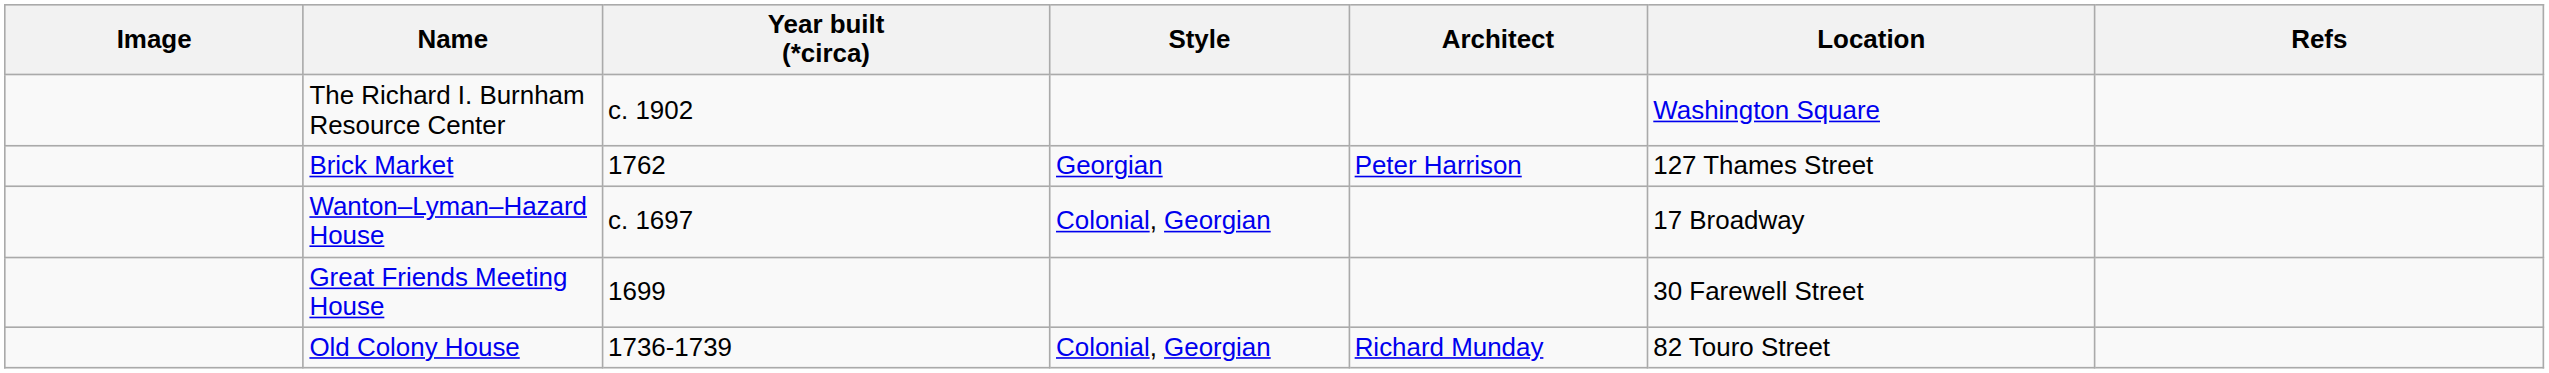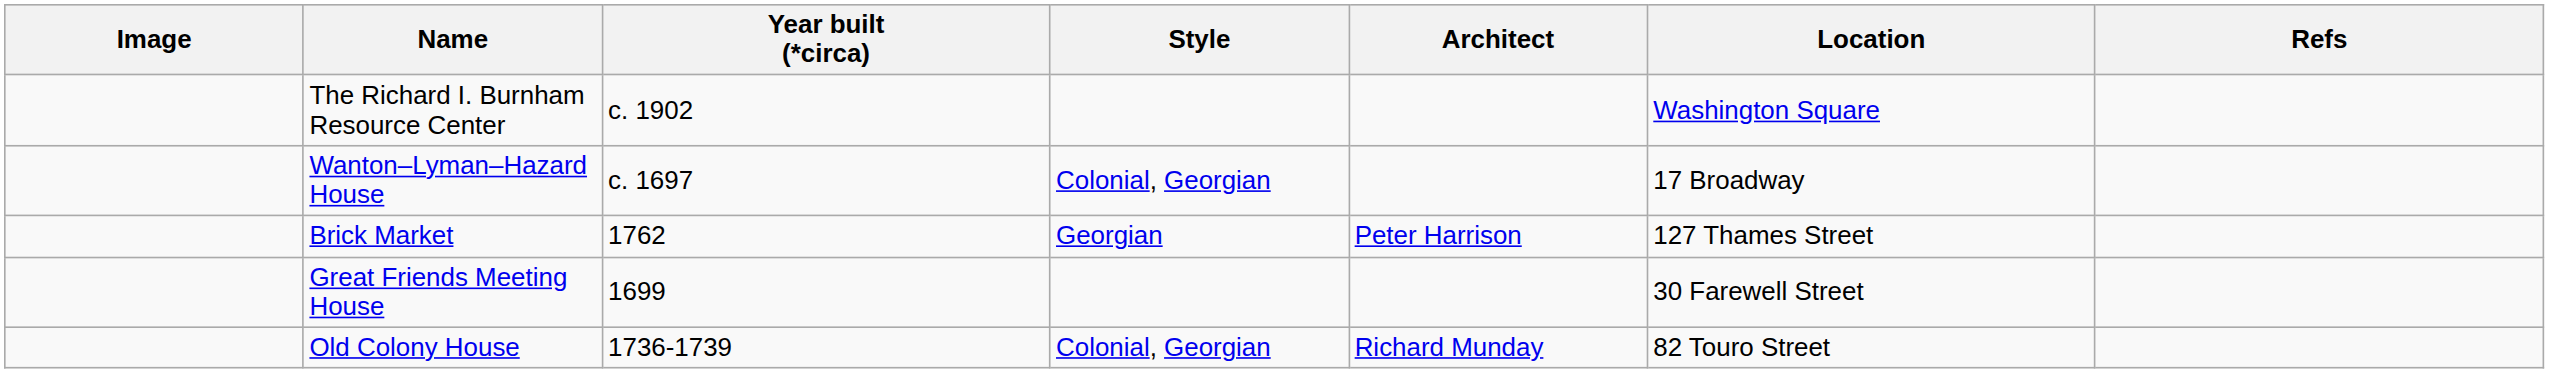rows swapped: Brick Market <-> Wanton–Lyman–Hazard House
